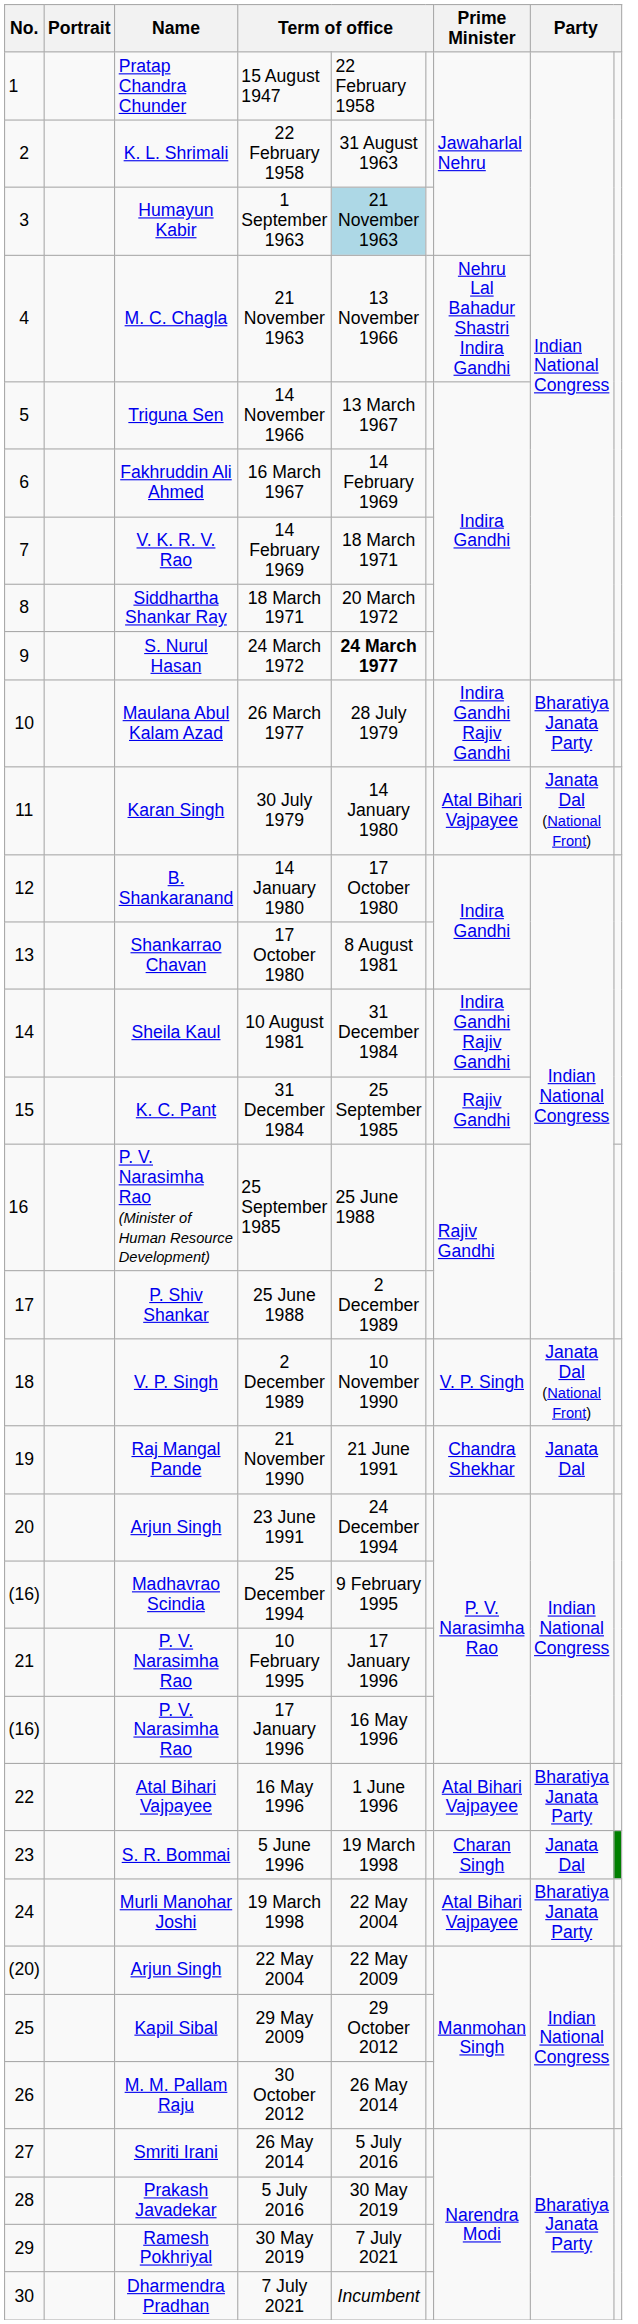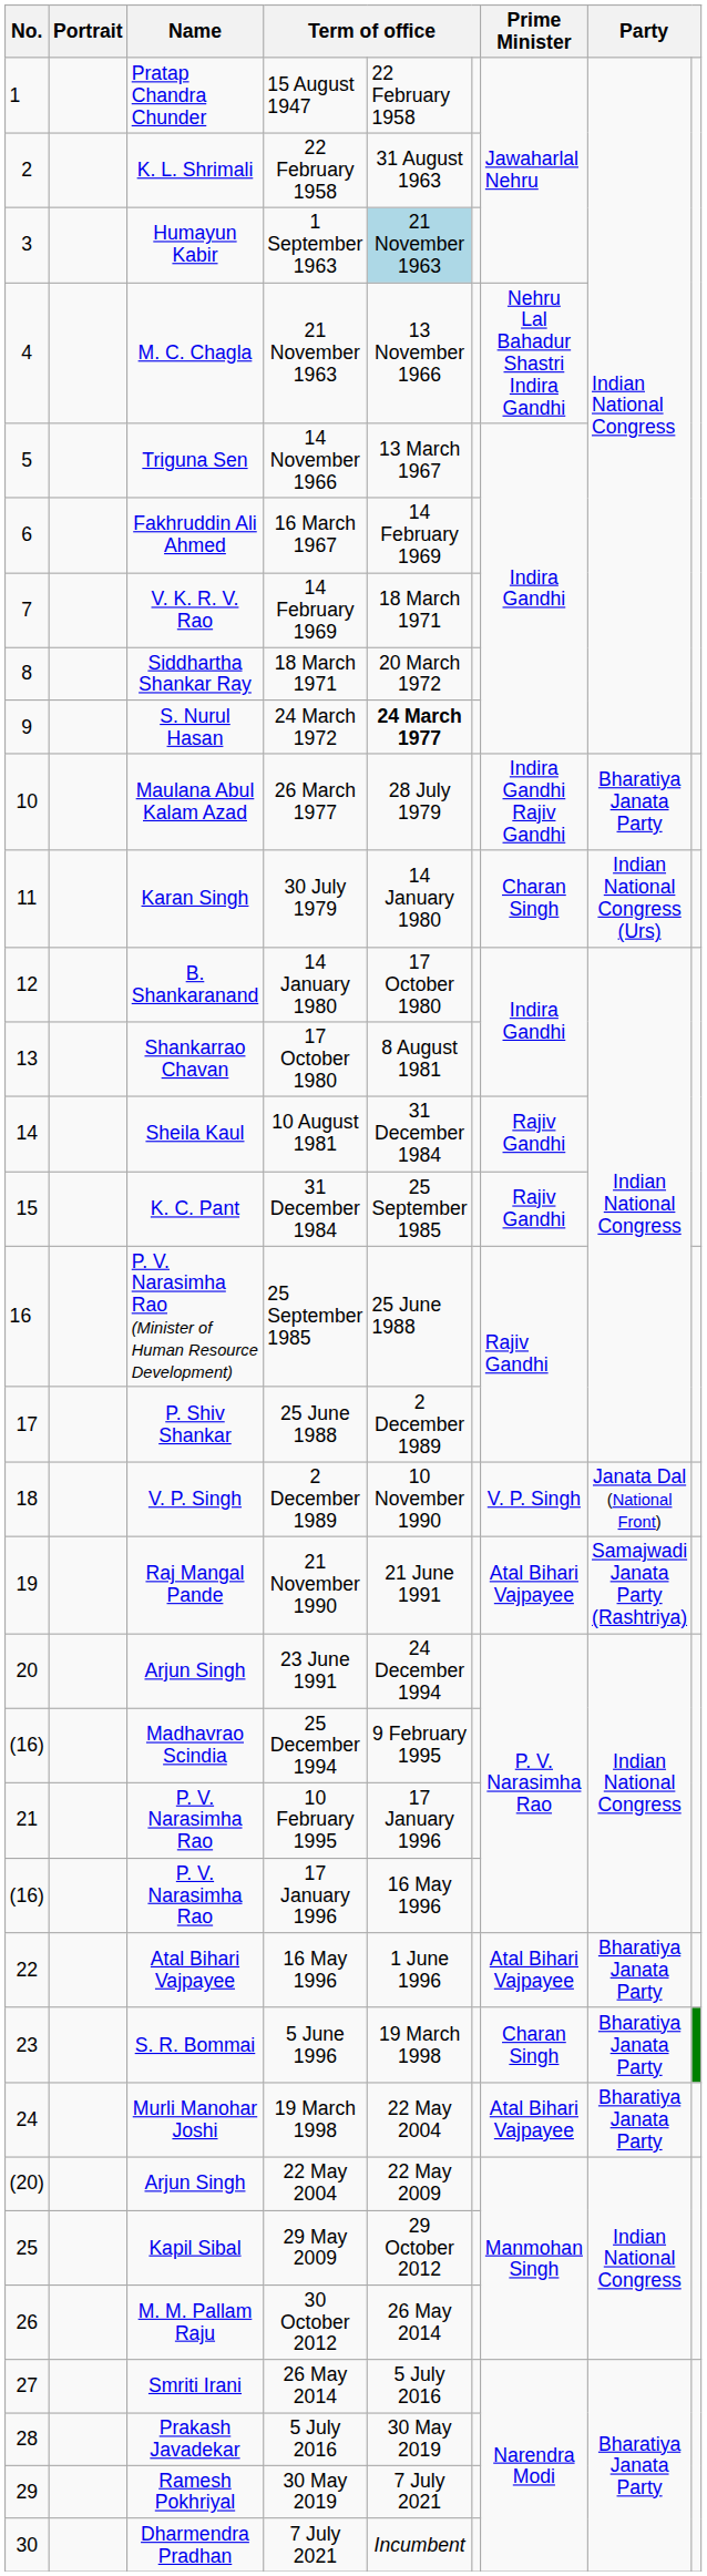30 July 1979 | Prime Minister: Atal Bihari Vajpayee -> Charan Singh
30 July 1979 | column 8: Janata Dal (National Front) -> Indian National Congress (Urs)
10 August 1981 | Prime Minister: Indira Gandhi Rajiv Gandhi -> Rajiv Gandhi
21 November 1990 | Prime Minister: Chandra Shekhar -> Atal Bihari Vajpayee
21 November 1990 | column 8: Janata Dal -> Samajwadi Janata Party (Rashtriya)
5 June 1996 | column 8: Janata Dal -> Bharatiya Janata Party
